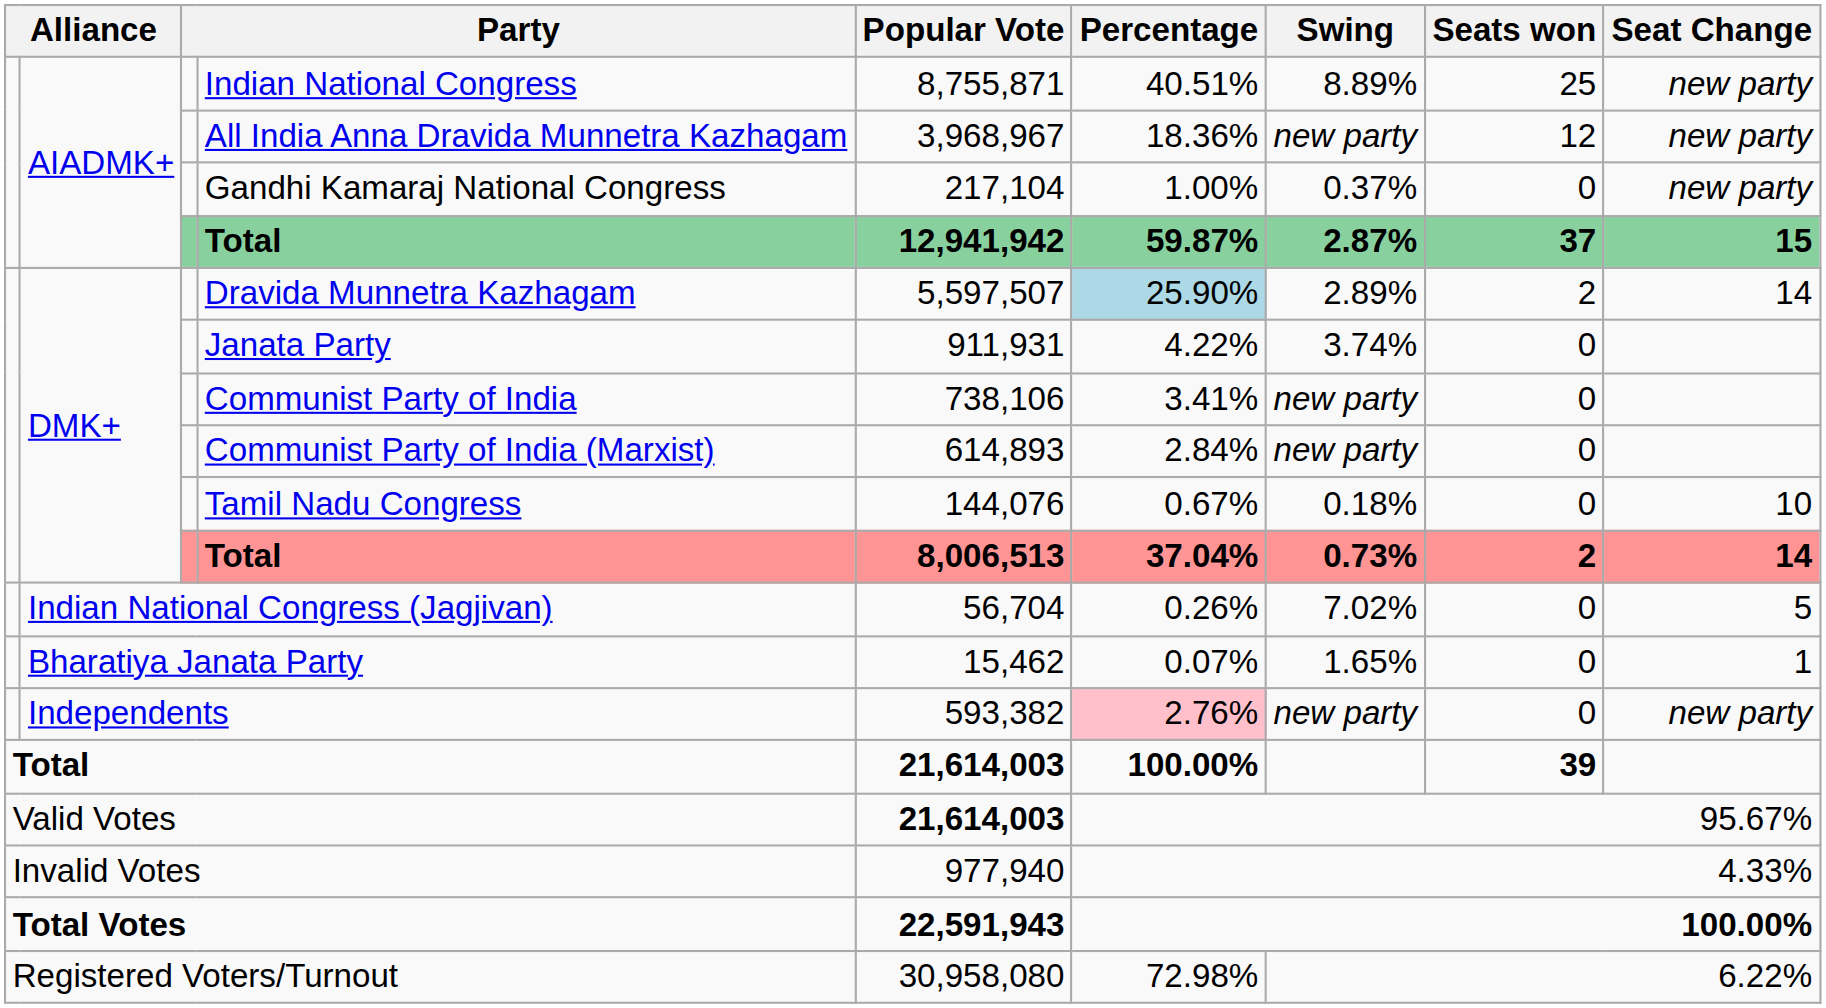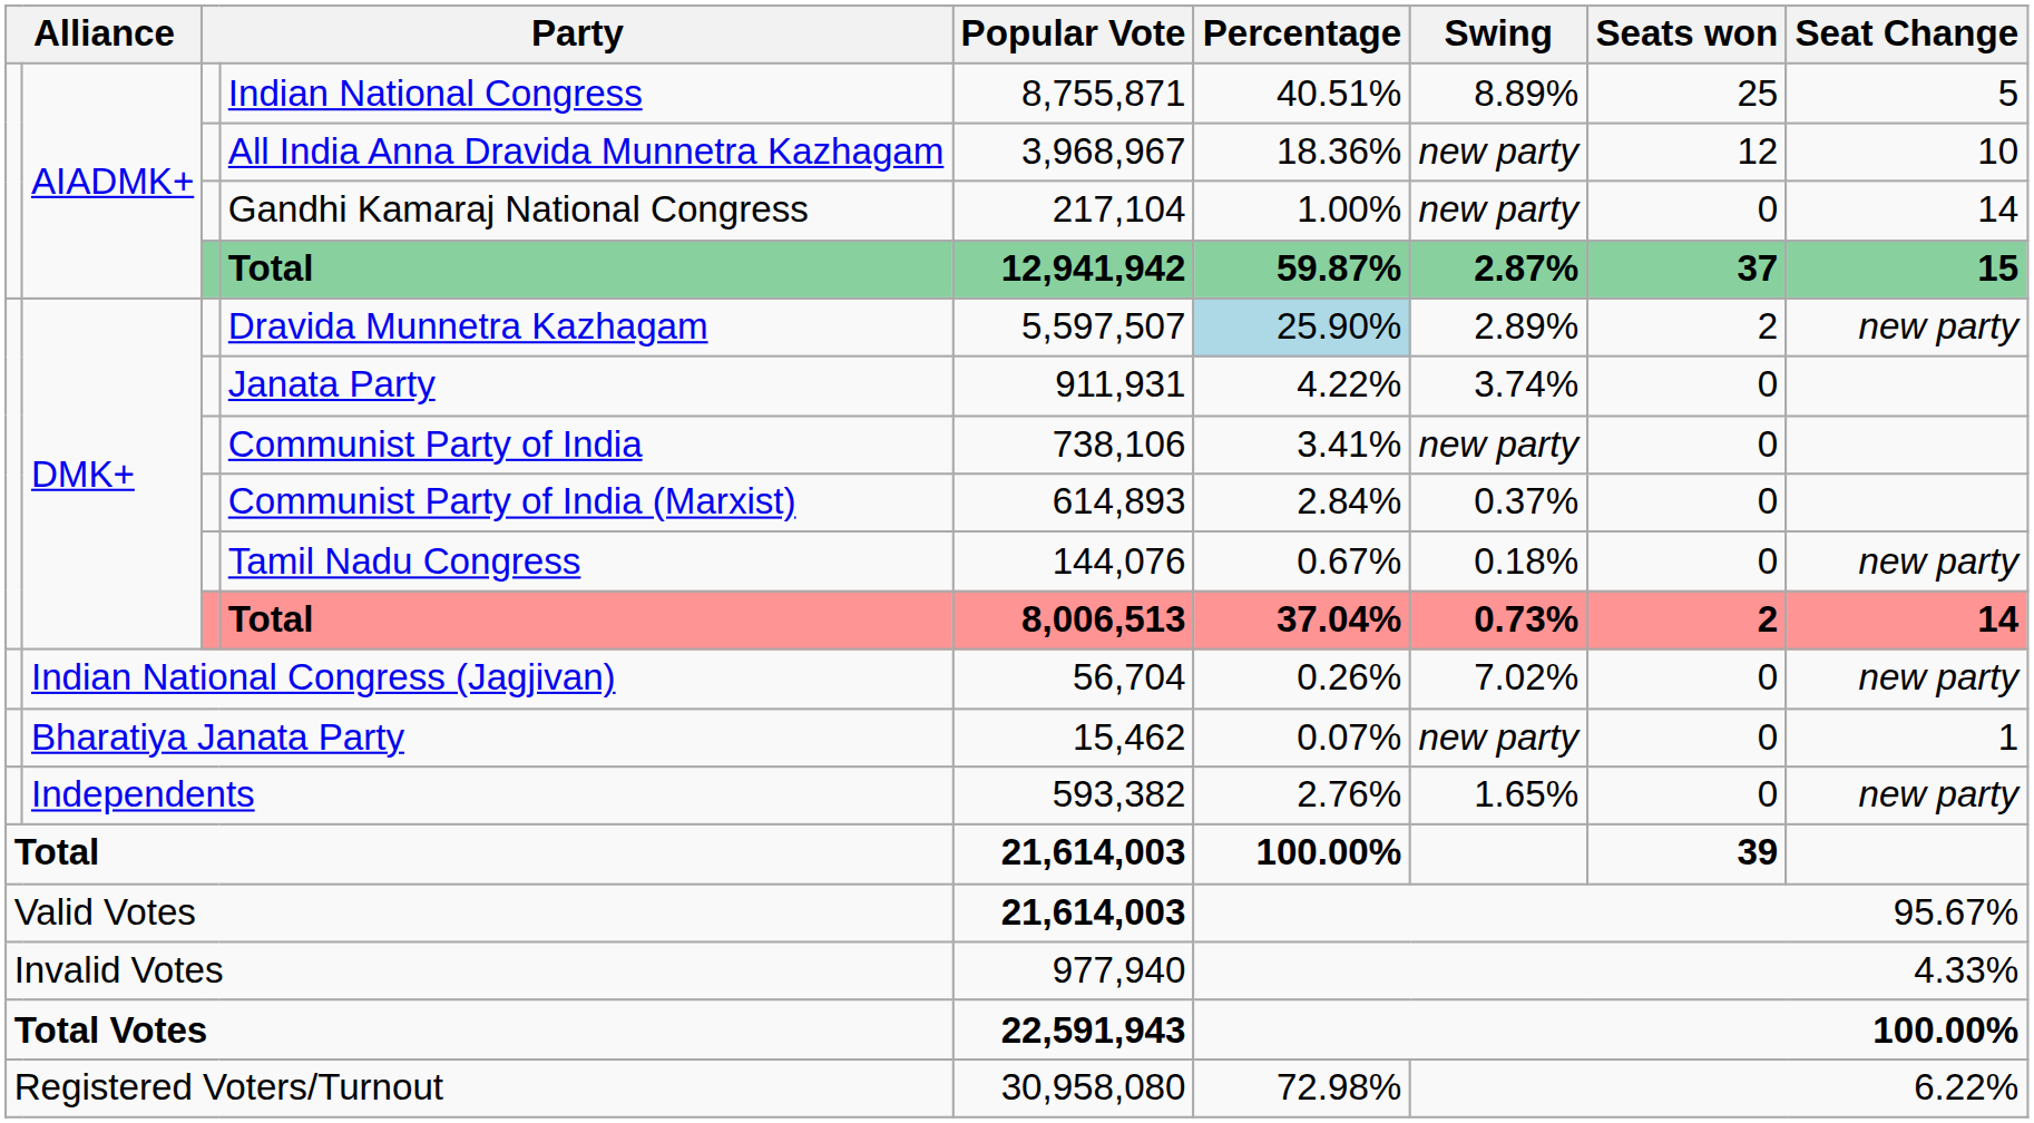Indian National Congress | Seat Change: new party -> 5
All India Anna Dravida Munnetra Kazhagam | Seat Change: new party -> 10
Gandhi Kamaraj National Congress | Swing: 0.37% -> new party
Gandhi Kamaraj National Congress | Seat Change: new party -> 14
Dravida Munnetra Kazhagam | Seat Change: 14 -> new party
Communist Party of India (Marxist) | Swing: new party -> 0.37%
Tamil Nadu Congress | Seat Change: 10 -> new party
Indian National Congress (Jagjivan) | Seat Change: 5 -> new party
Bharatiya Janata Party | Swing: 1.65% -> new party
Independents | Percentage: pink background -> no background
Independents | Swing: new party -> 1.65%
